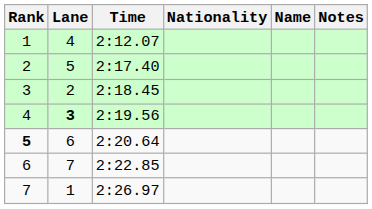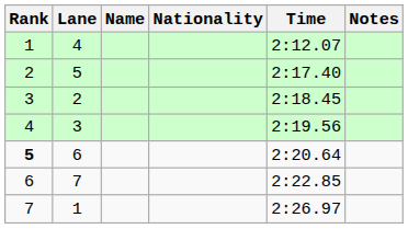columns swapped: Name <-> Time
row 5 | Lane: bold -> normal
